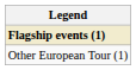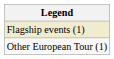row 2 | column 1: bold -> normal
